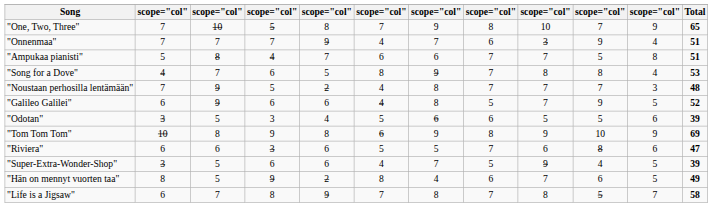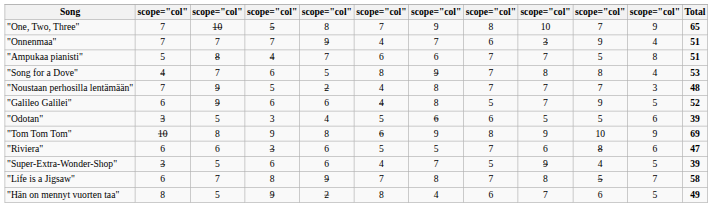rows swapped: "Life is a Jigsaw" <-> "Hän on mennyt vuorten taa"
